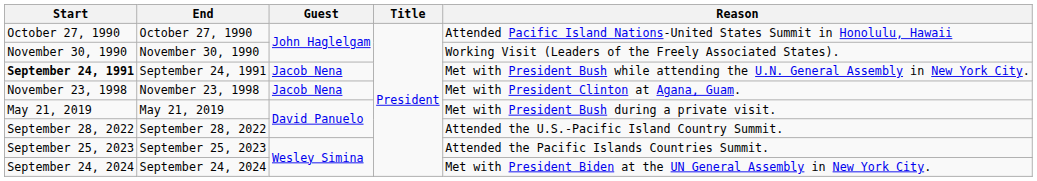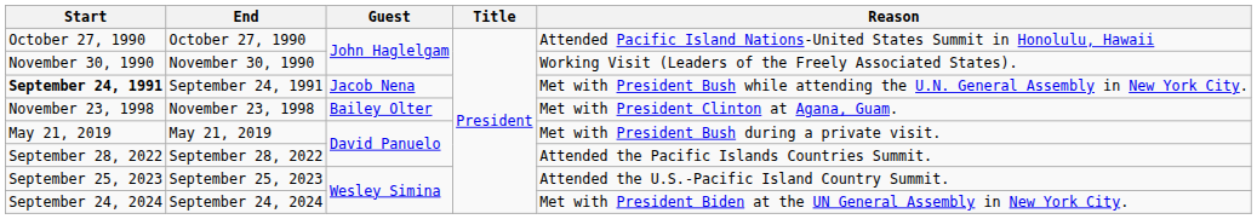row 5 | Guest: Jacob Nena -> Bailey Olter
row 7 | Reason: Attended the U.S.-Pacific Island Country Summit. -> Attended the Pacific Islands Countries Summit.
row 8 | Reason: Attended the Pacific Islands Countries Summit. -> Attended the U.S.-Pacific Island Country Summit.
